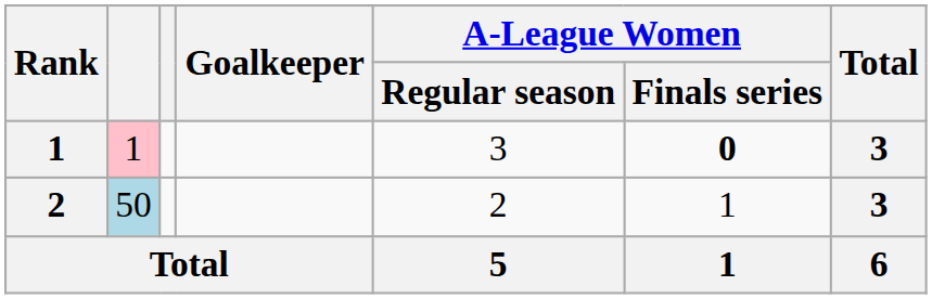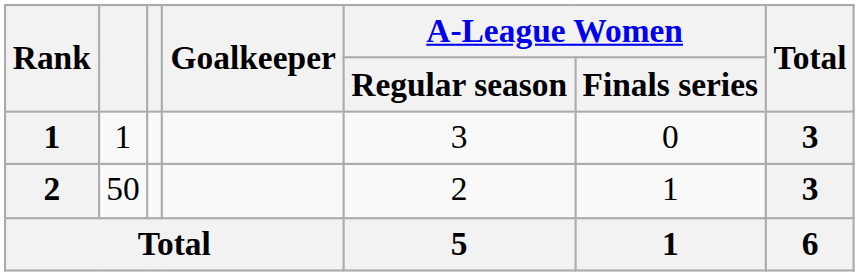row 3 | column 2: pink background -> no background
row 3 | A-League Women / Finals series: bold -> normal
row 4 | column 2: lightblue background -> no background
